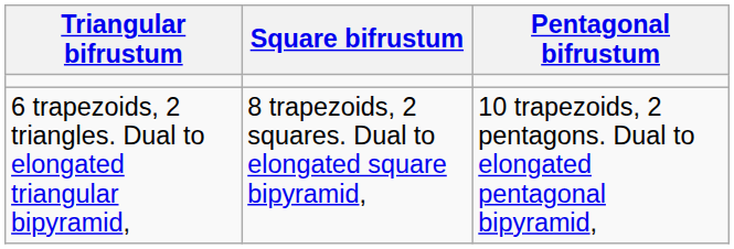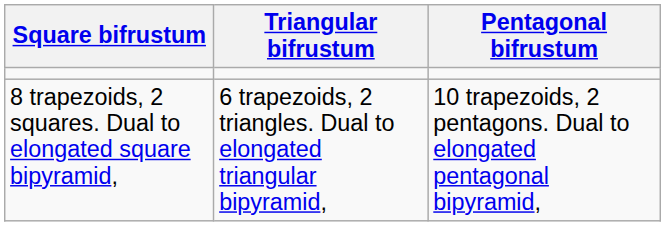columns swapped: Triangular bifrustum <-> Square bifrustum
